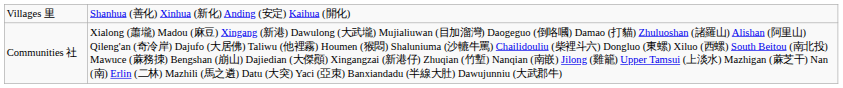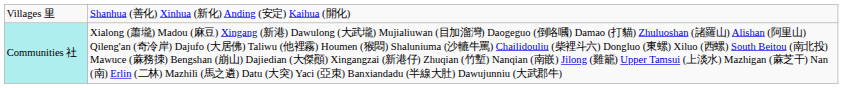Communities 社 | column 1: no background -> paleturquoise background
